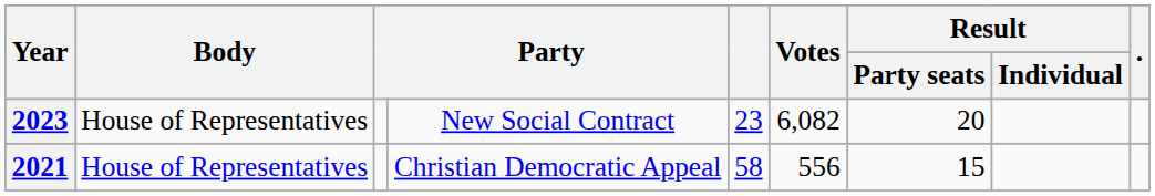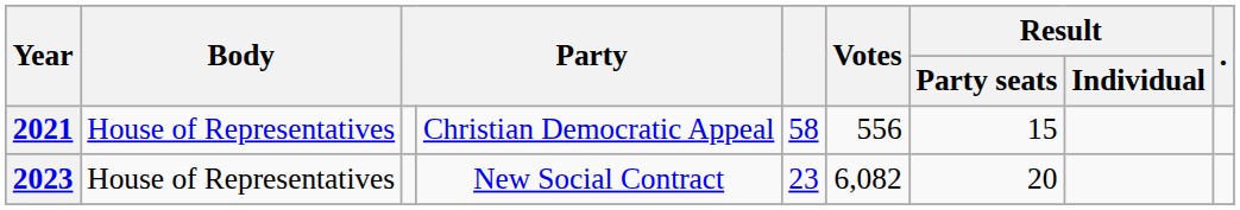rows swapped: 2021 <-> 2023
